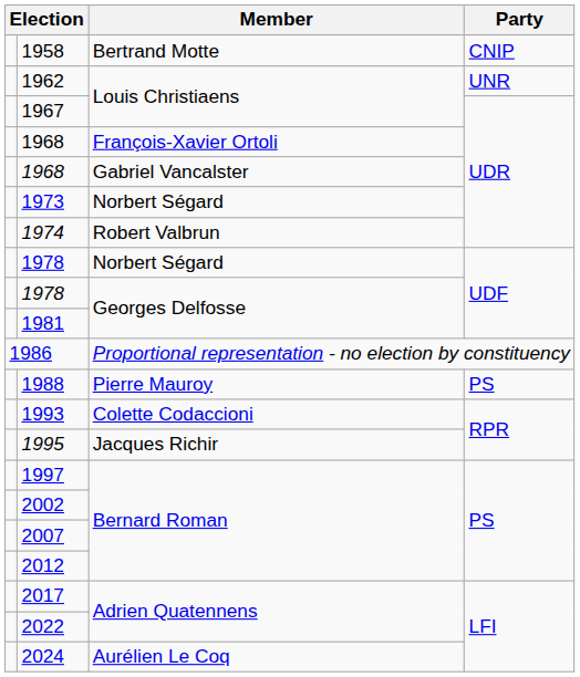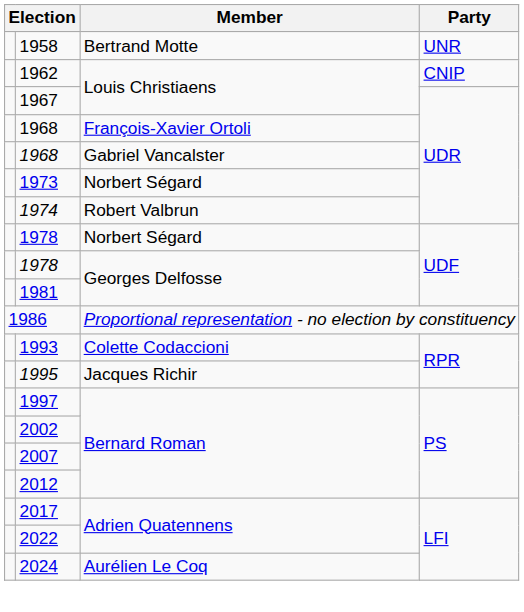1958 | Party: CNIP -> UNR
1962 | Party: UNR -> CNIP
- row: 1988 | Pierre Mauroy | PS
